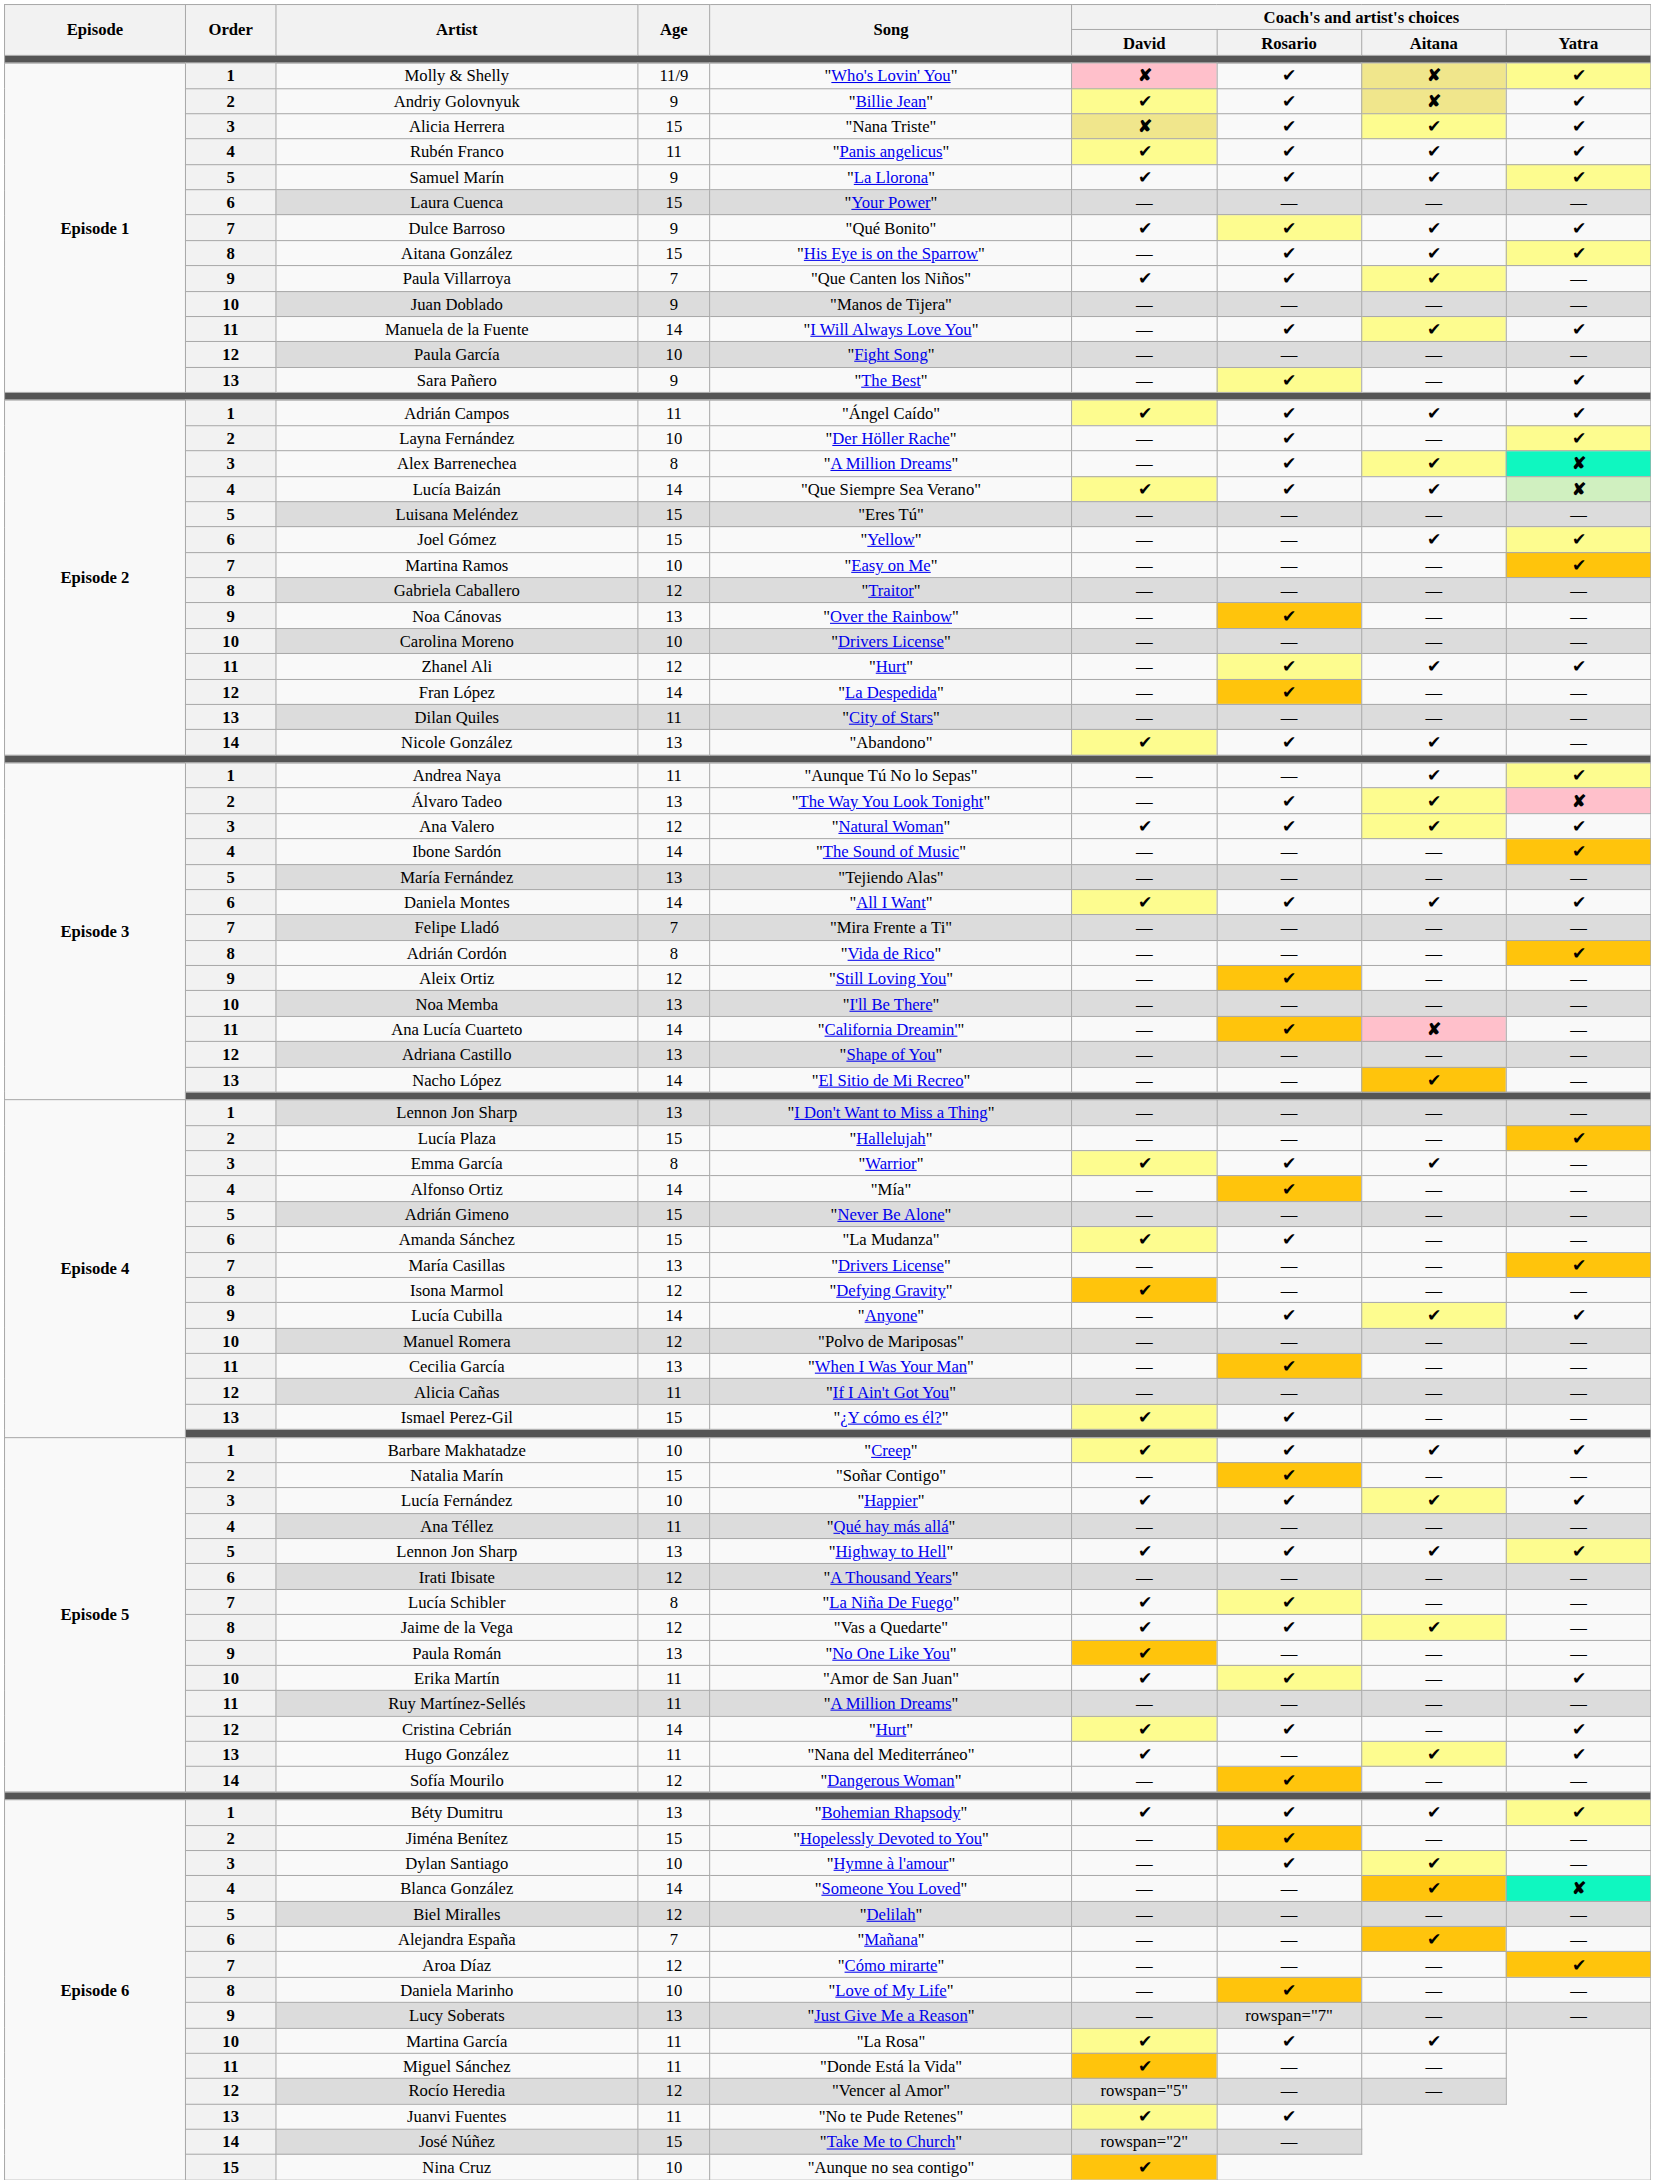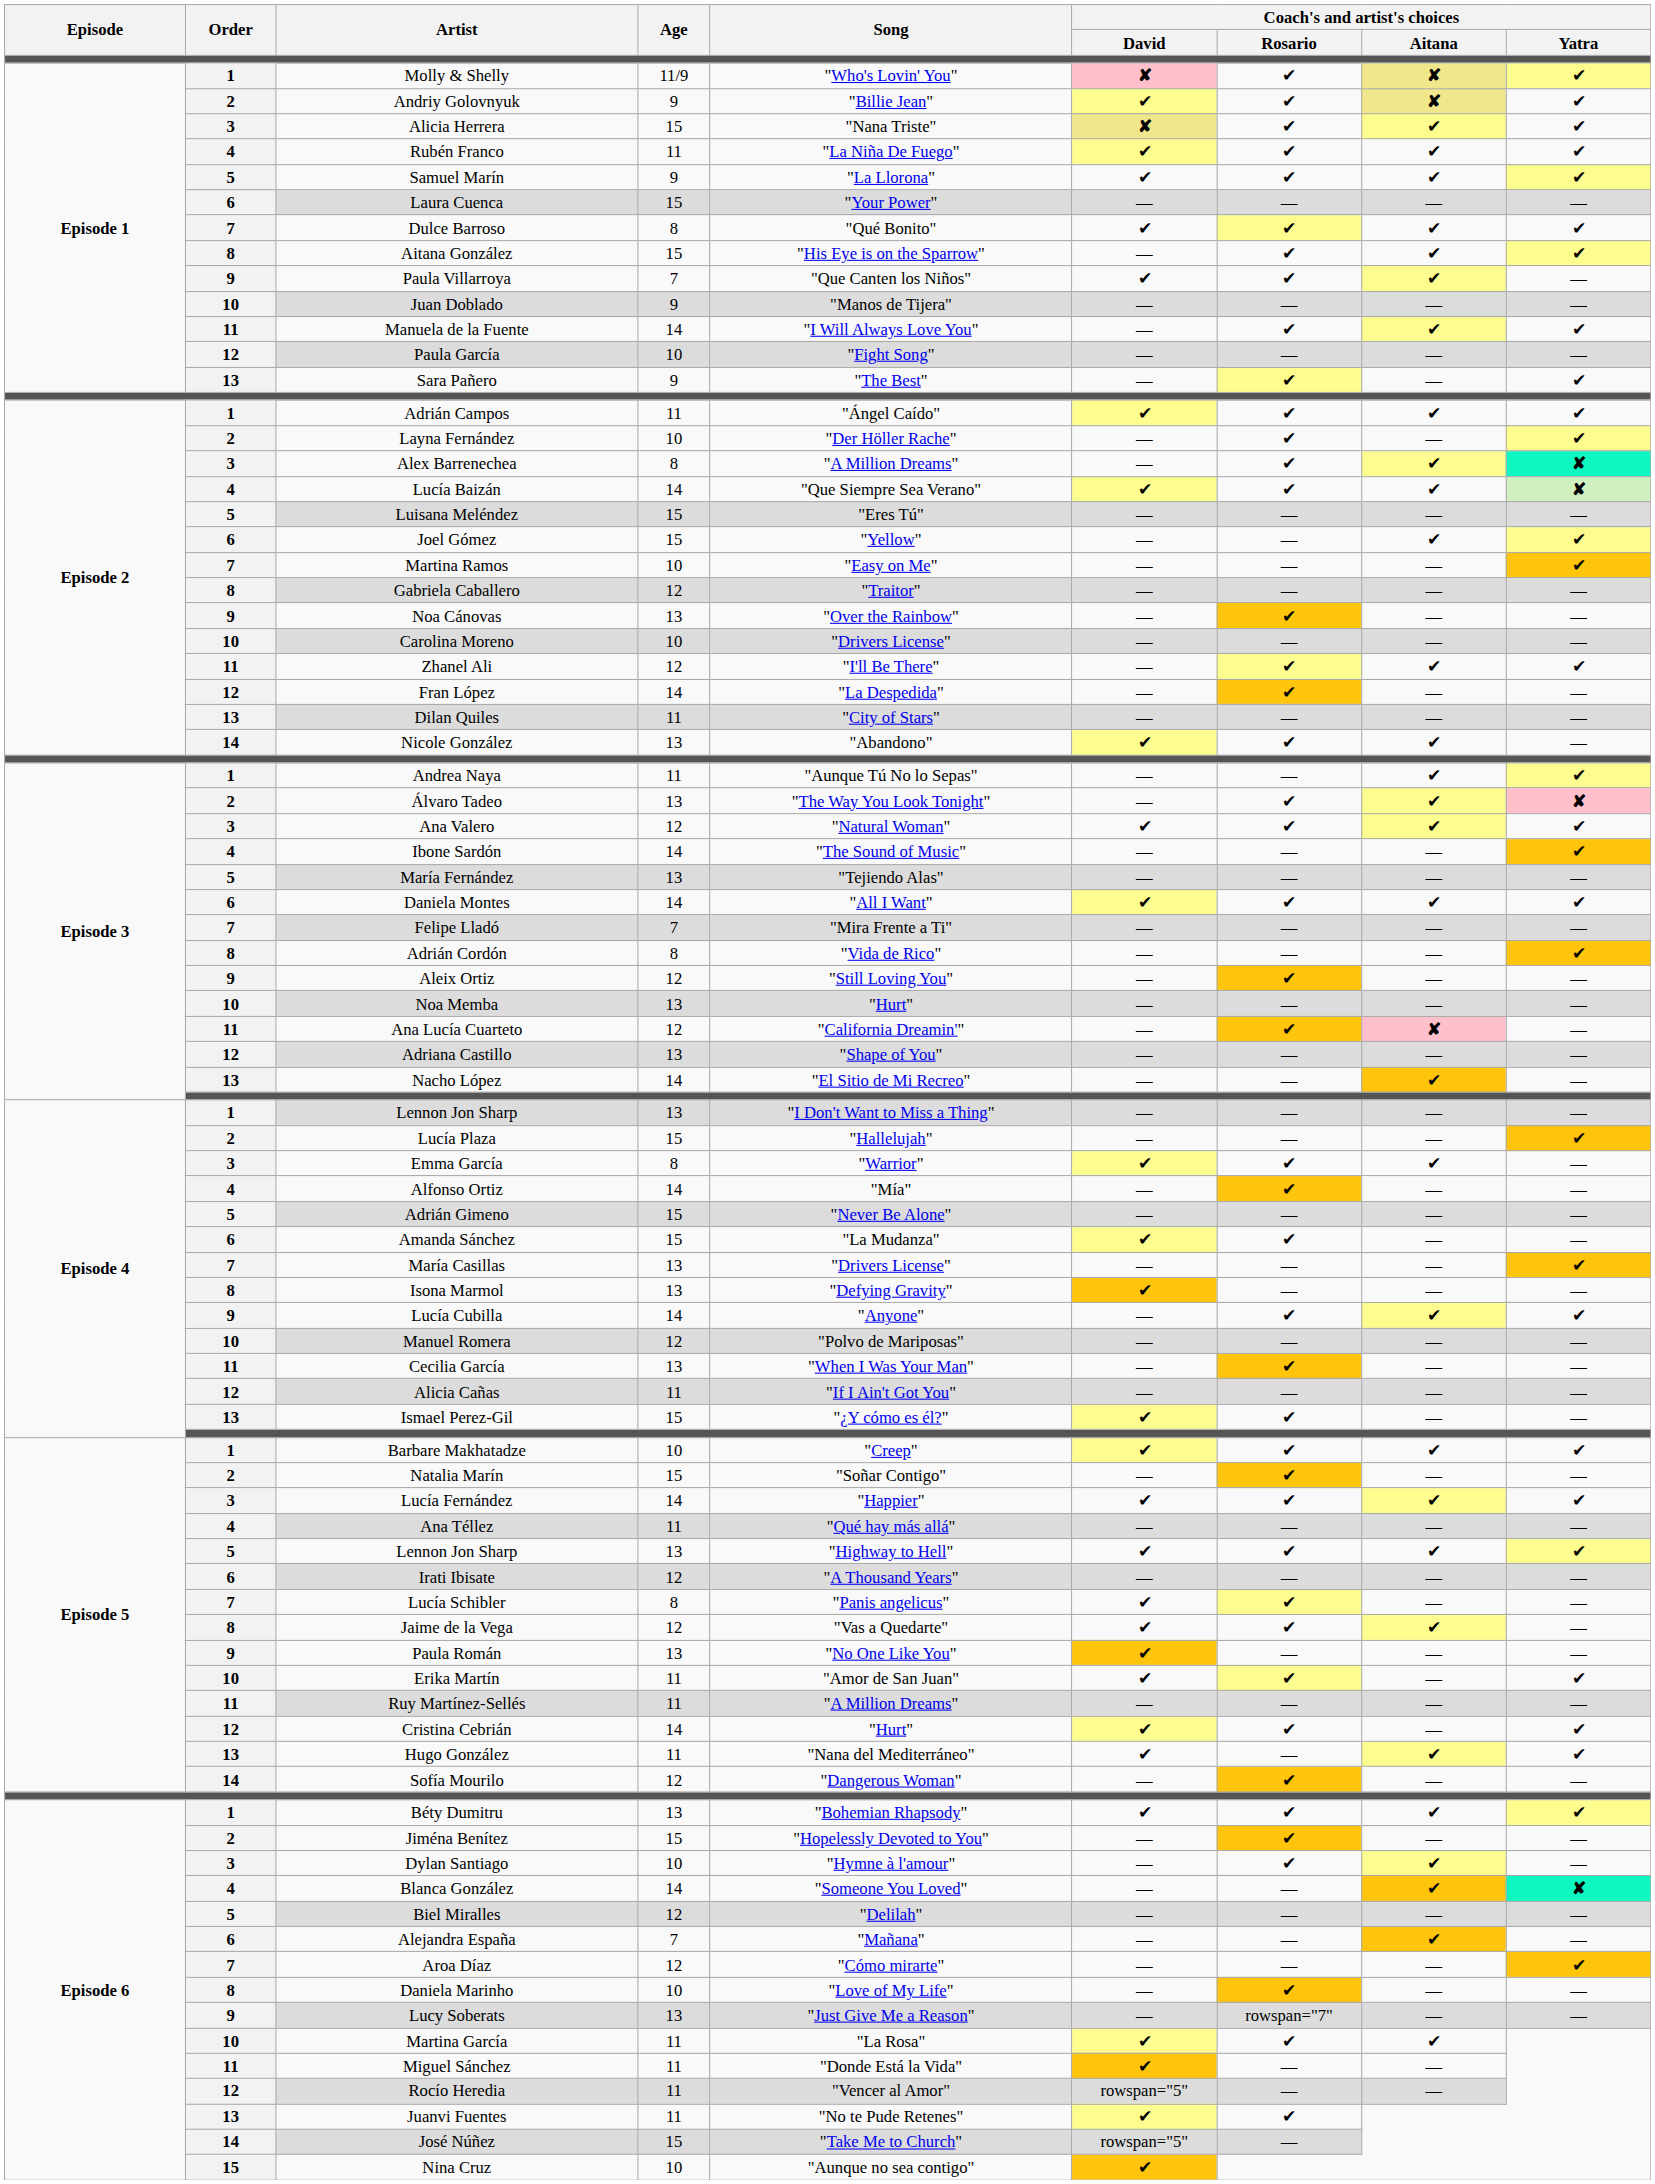Rubén Franco | Song: "Panis angelicus" -> "La Niña De Fuego"
Dulce Barroso | Age: 9 -> 8
Zhanel Ali | Song: "Hurt" -> "I'll Be There"
Noa Memba | Song: "I'll Be There" -> "Hurt"
Ana Lucía Cuarteto | Age: 14 -> 12
Isona Marmol | Age: 12 -> 13
Lucía Fernández | Age: 10 -> 14
Lucía Schibler | Song: "La Niña De Fuego" -> "Panis angelicus"
Rocío Heredia | Age: 12 -> 11
José Núñez | Coach's and artist's choices / David: rowspan="2" -> rowspan="5"
